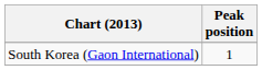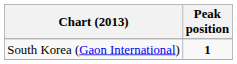South Korea (Gaon International) | Peak position: normal -> bold
